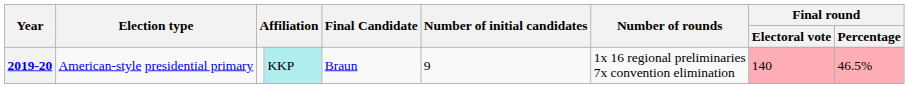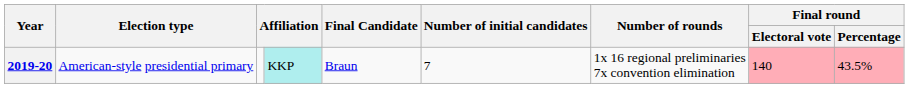2019-20 | Number of initial candidates: 9 -> 7
2019-20 | Final round / Percentage: 46.5% -> 43.5%
